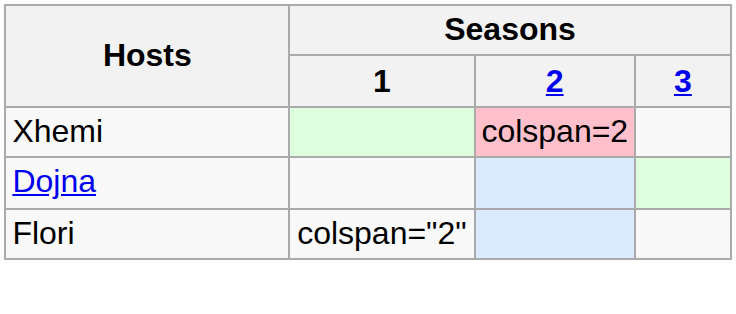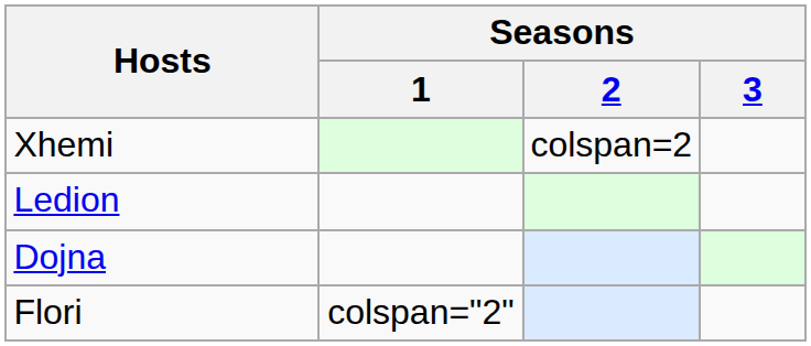Xhemi | Seasons / 2: pink background -> no background
+ row: Ledion
